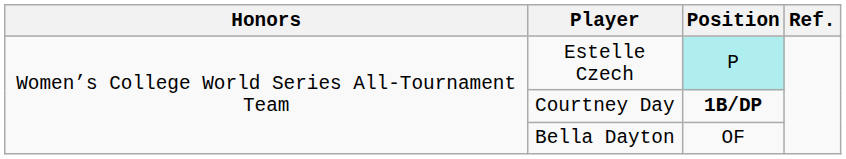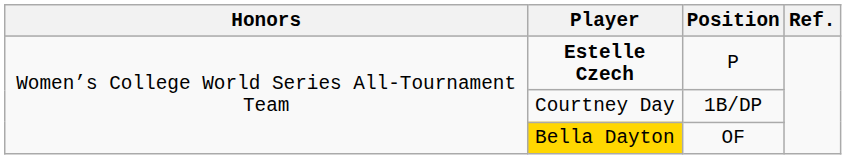row 2 | Player: normal -> bold
row 2 | Position: paleturquoise background -> no background
row 3 | Position: bold -> normal
row 4 | Player: no background -> gold background
